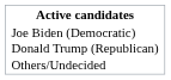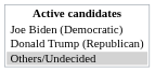row 4 | column 1: no background -> lightgrey background
